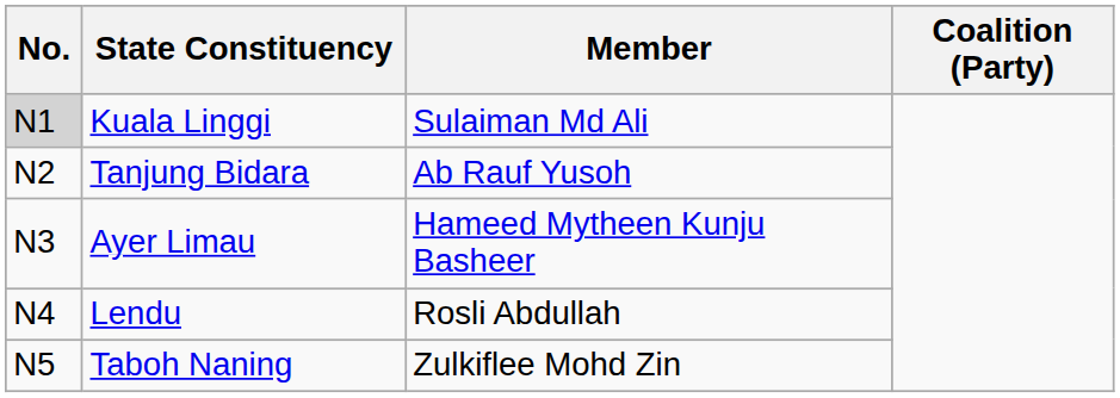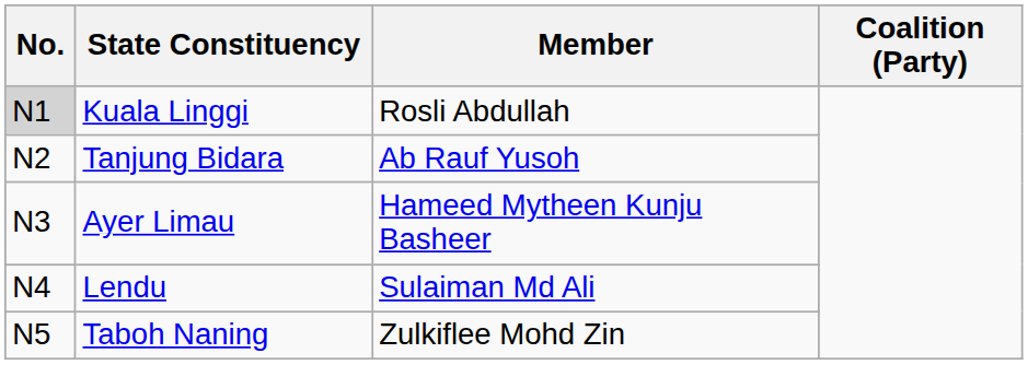Kuala Linggi | Member: Sulaiman Md Ali -> Rosli Abdullah
Lendu | Member: Rosli Abdullah -> Sulaiman Md Ali
